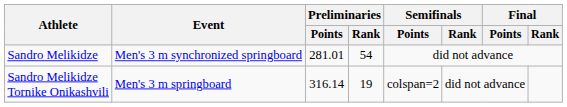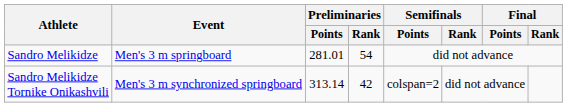Sandro Melikidze | Event: Men's 3 m synchronized springboard -> Men's 3 m springboard
Sandro Melikidze Tornike Onikashvili | Event: Men's 3 m springboard -> Men's 3 m synchronized springboard
Sandro Melikidze Tornike Onikashvili | Preliminaries / Points: 316.14 -> 313.14
Sandro Melikidze Tornike Onikashvili | Preliminaries / Rank: 19 -> 42
